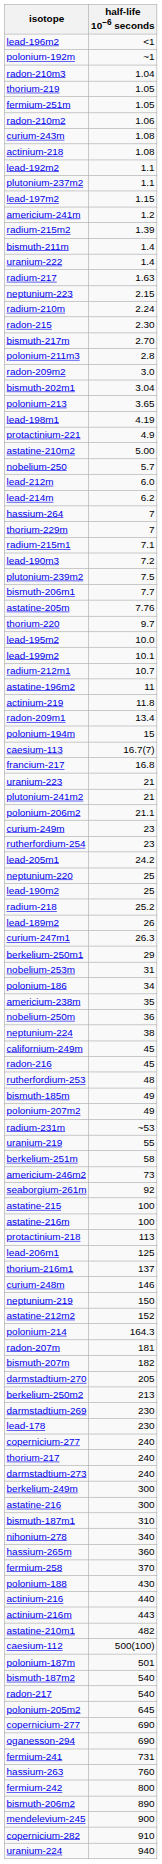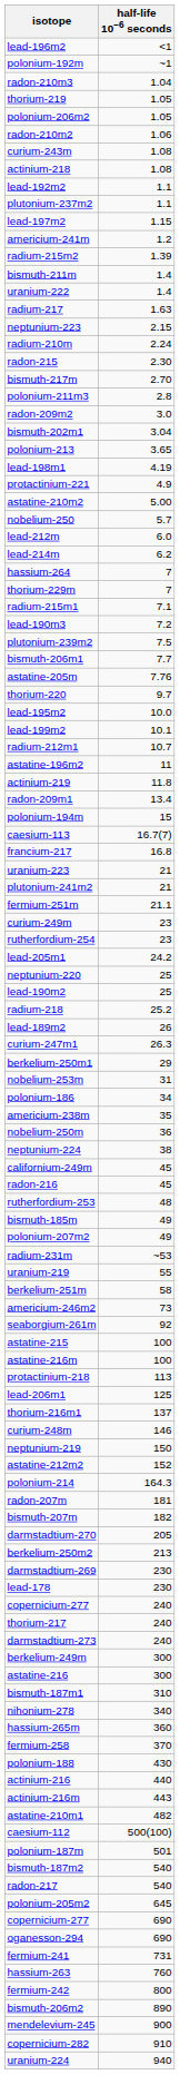row 6 | isotope: fermium-251m -> polonium-206m2
row 51 | isotope: polonium-206m2 -> fermium-251m
